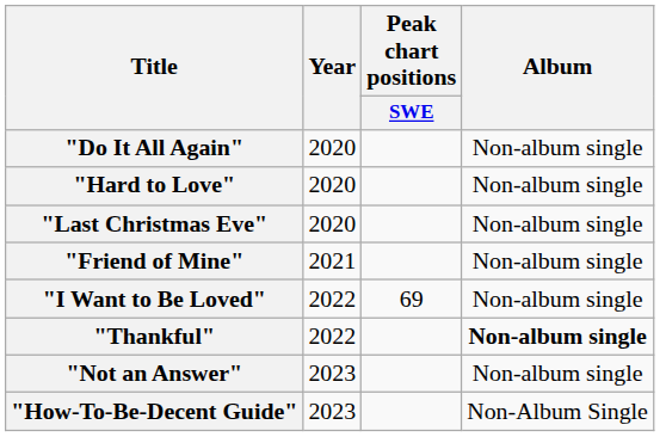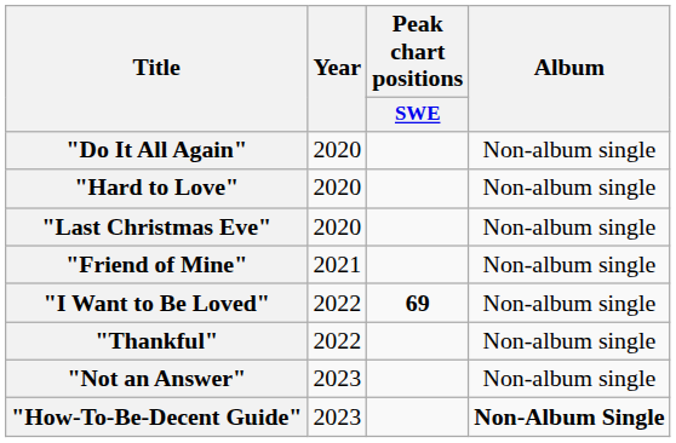"I Want to Be Loved" | Peak chart positions / SWE: normal -> bold
"Thankful" | Album: bold -> normal
"How-To-Be-Decent Guide" | Album: normal -> bold
